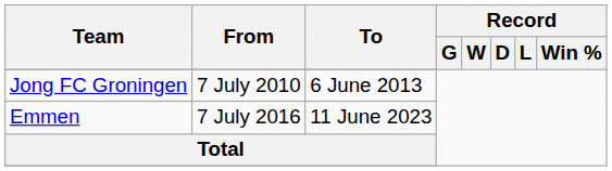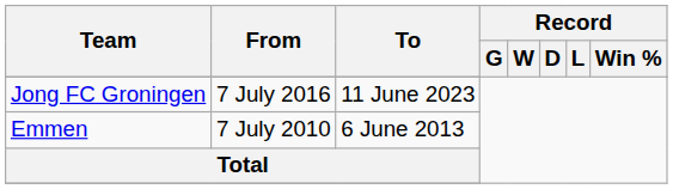Jong FC Groningen | From: 7 July 2010 -> 7 July 2016
Jong FC Groningen | To: 6 June 2013 -> 11 June 2023
Emmen | From: 7 July 2016 -> 7 July 2010
Emmen | To: 11 June 2023 -> 6 June 2013
